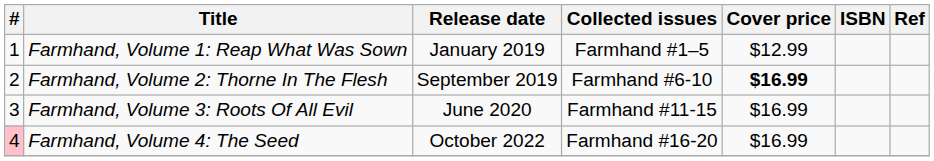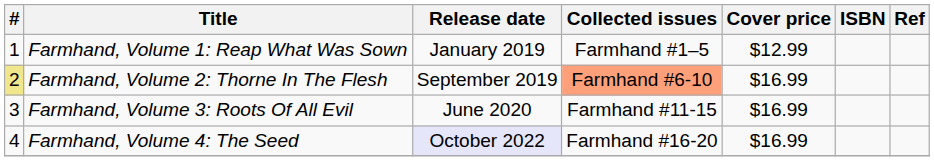Farmhand, Volume 2: Thorne In The Flesh | #: no background -> khaki background
Farmhand, Volume 2: Thorne In The Flesh | Collected issues: no background -> lightsalmon background
Farmhand, Volume 2: Thorne In The Flesh | Cover price: bold -> normal
Farmhand, Volume 4: The Seed | #: pink background -> no background
Farmhand, Volume 4: The Seed | Release date: no background -> lavender background
